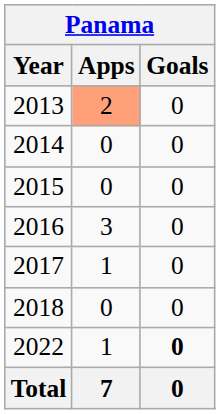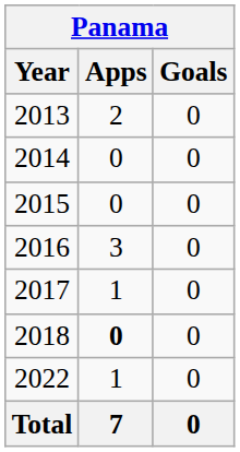2013 | Apps: lightsalmon background -> no background
2018 | Apps: normal -> bold
2022 | Goals: bold -> normal
